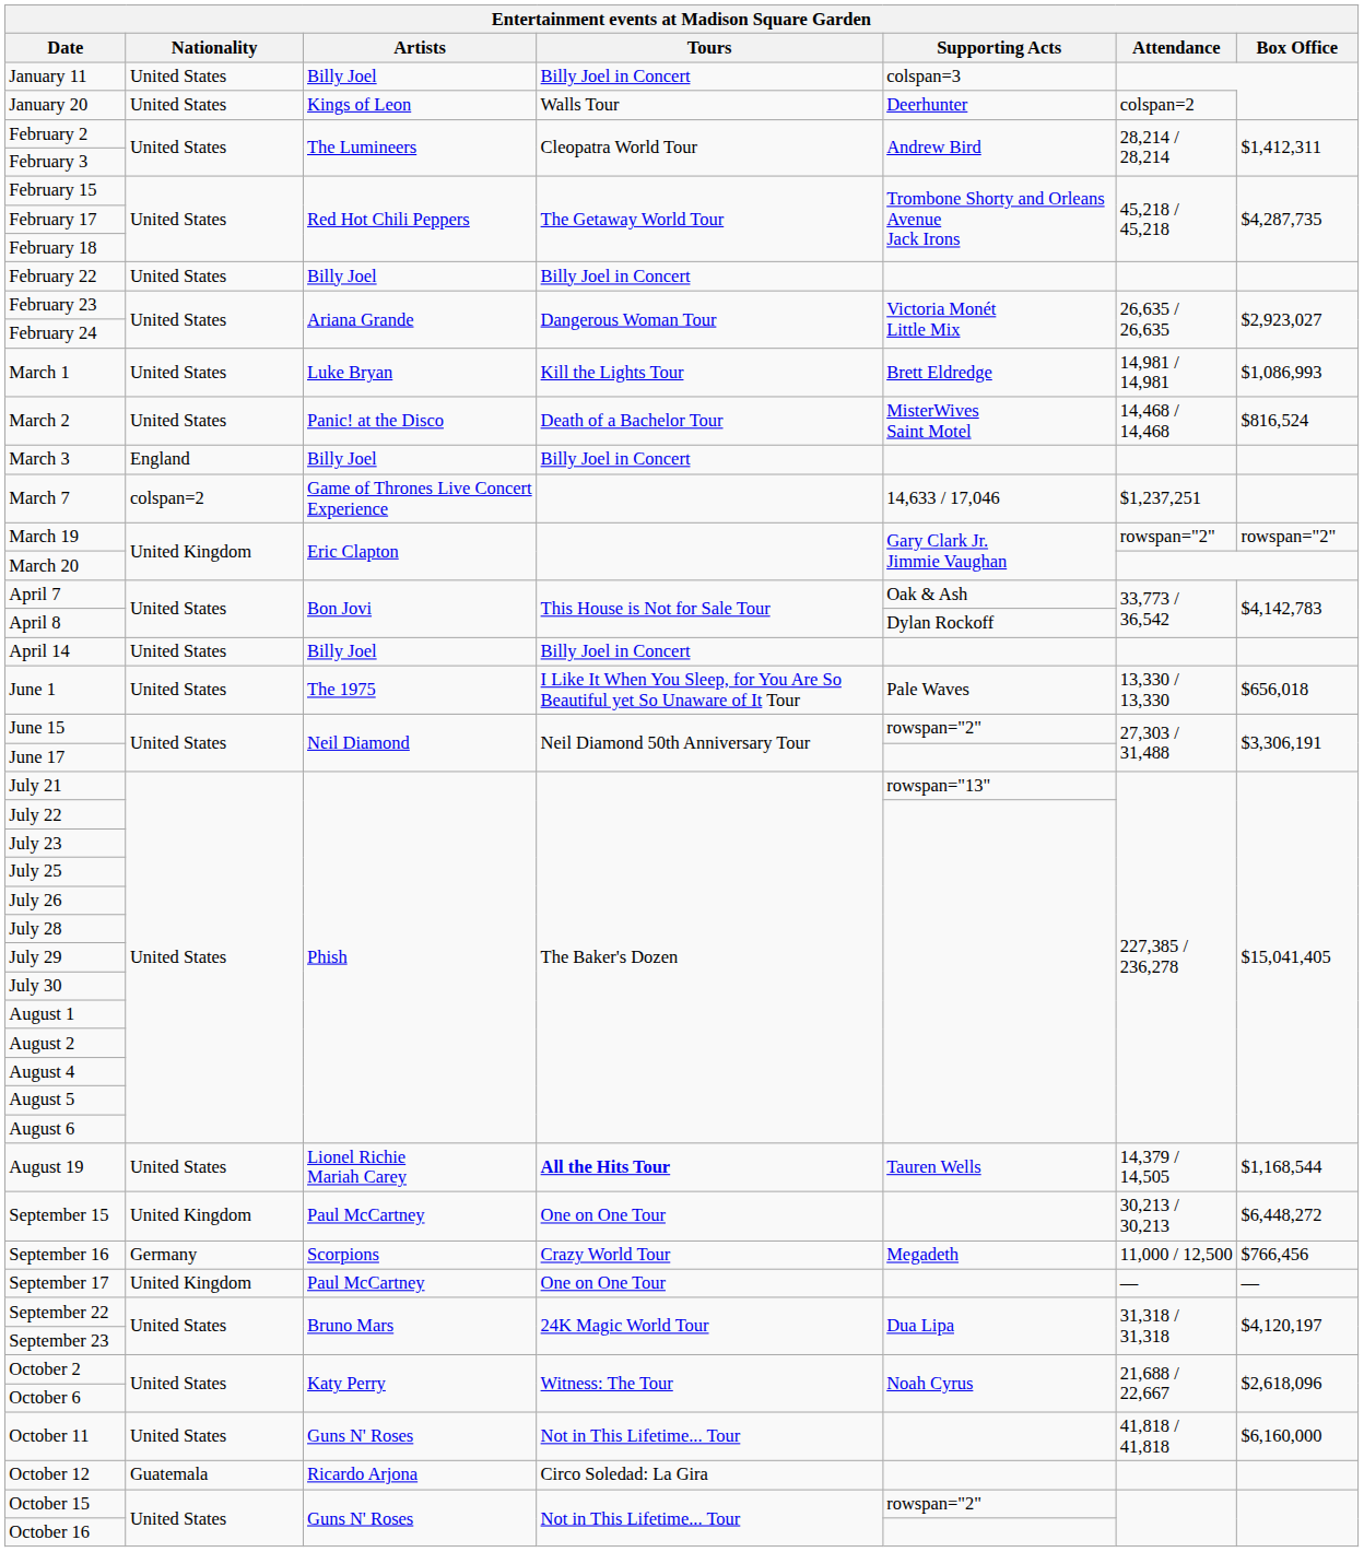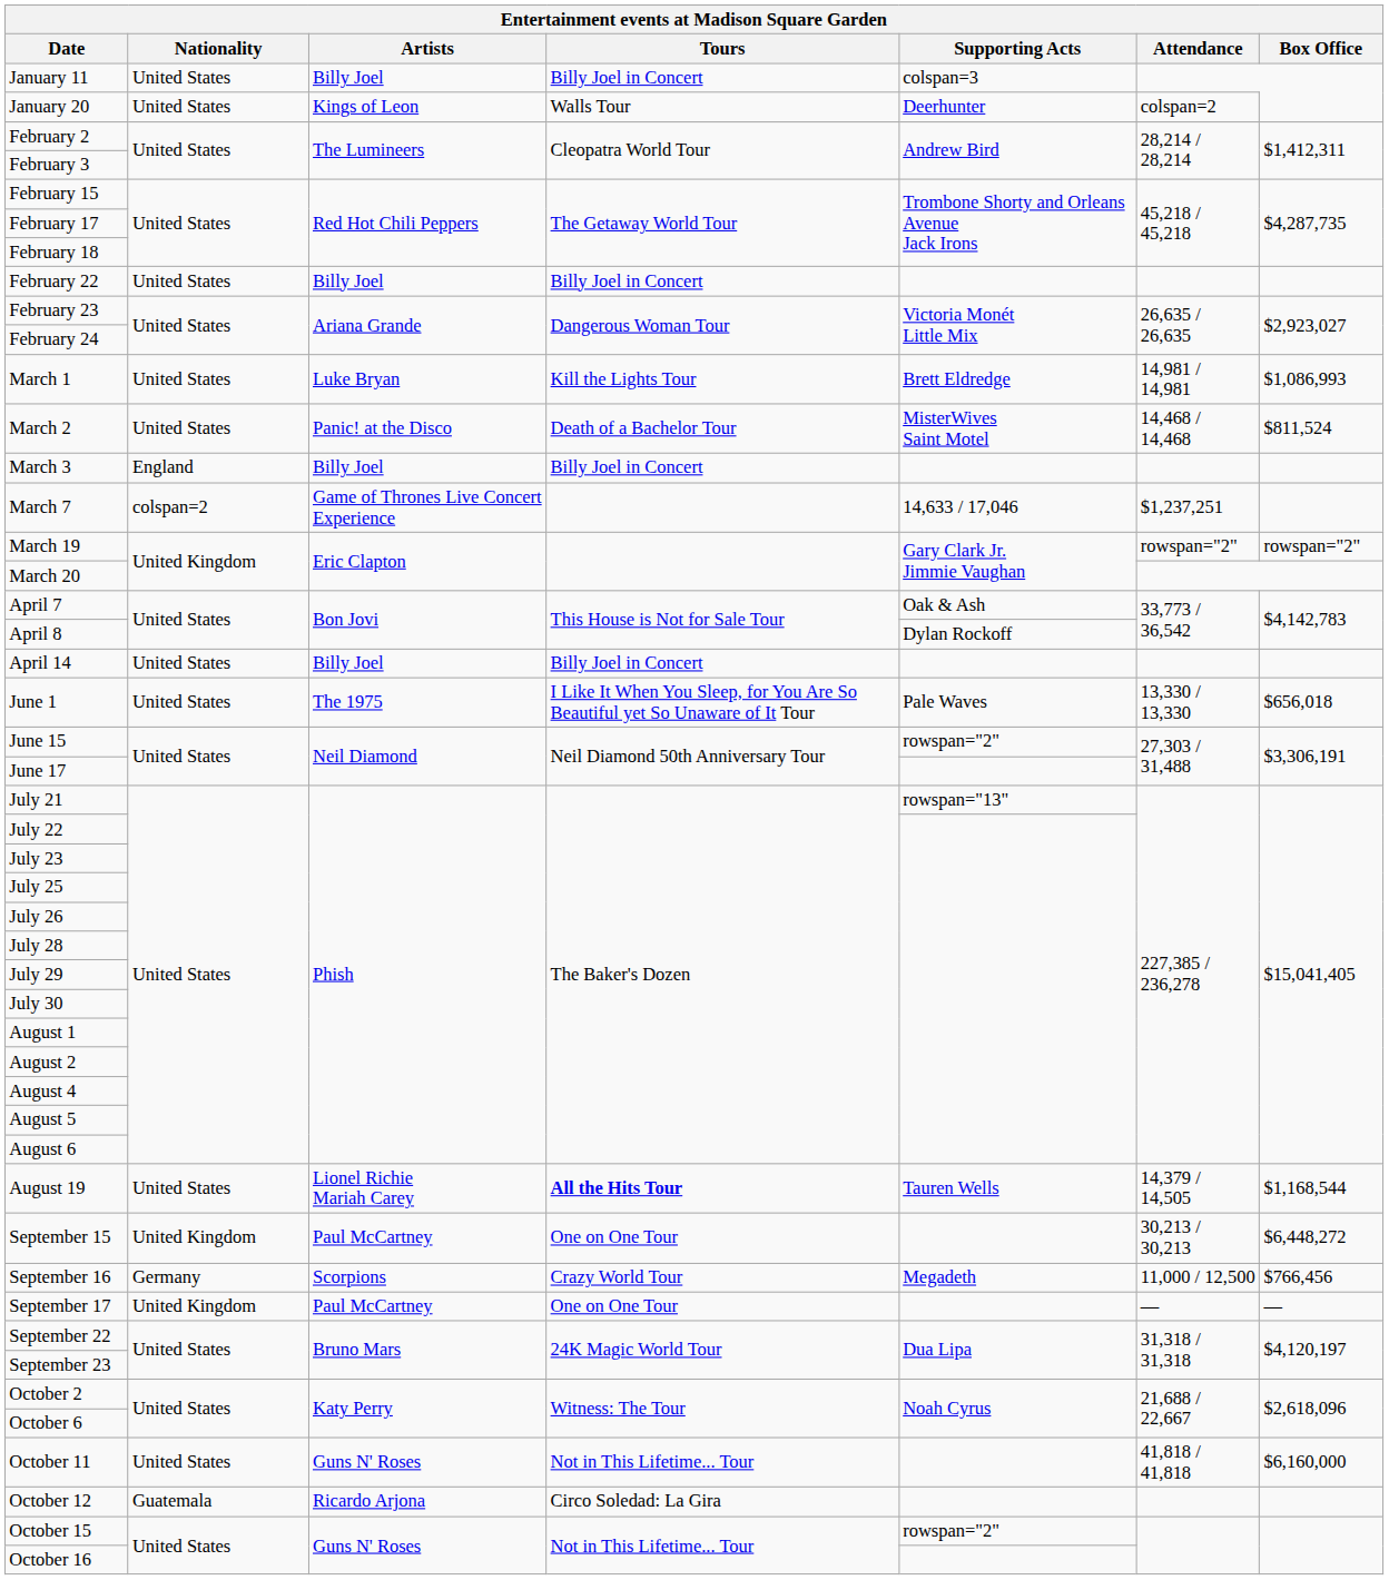March 2 | Box Office: $816,524 -> $811,524
